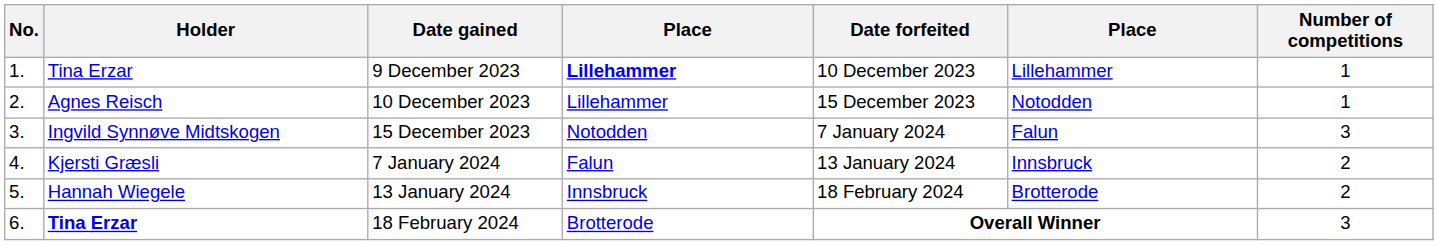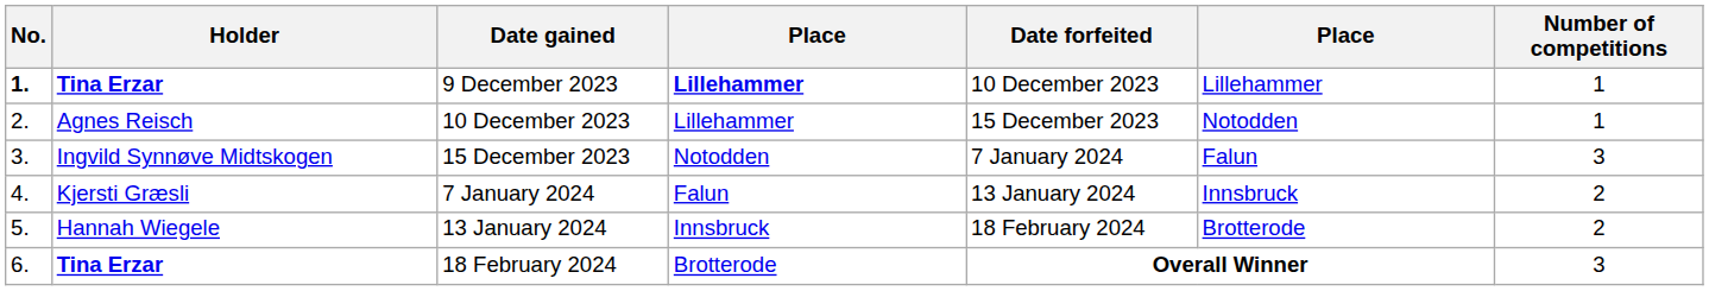9 December 2023 | No.: normal -> bold
9 December 2023 | Holder: normal -> bold
